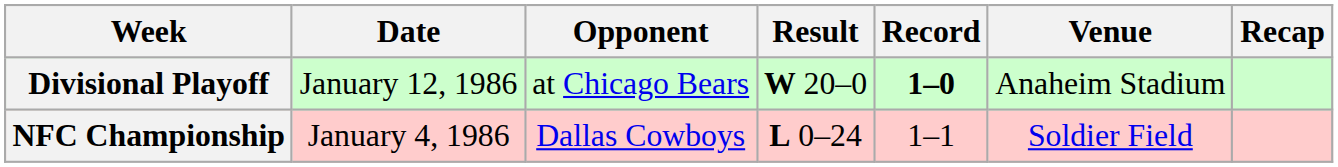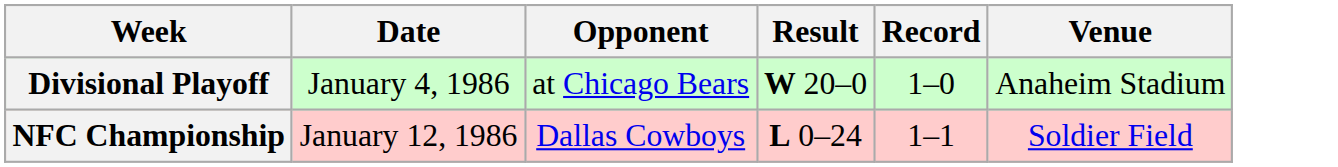- column: Recap
Divisional Playoff | Date: January 12, 1986 -> January 4, 1986
Divisional Playoff | Record: bold -> normal
NFC Championship | Date: January 4, 1986 -> January 12, 1986
